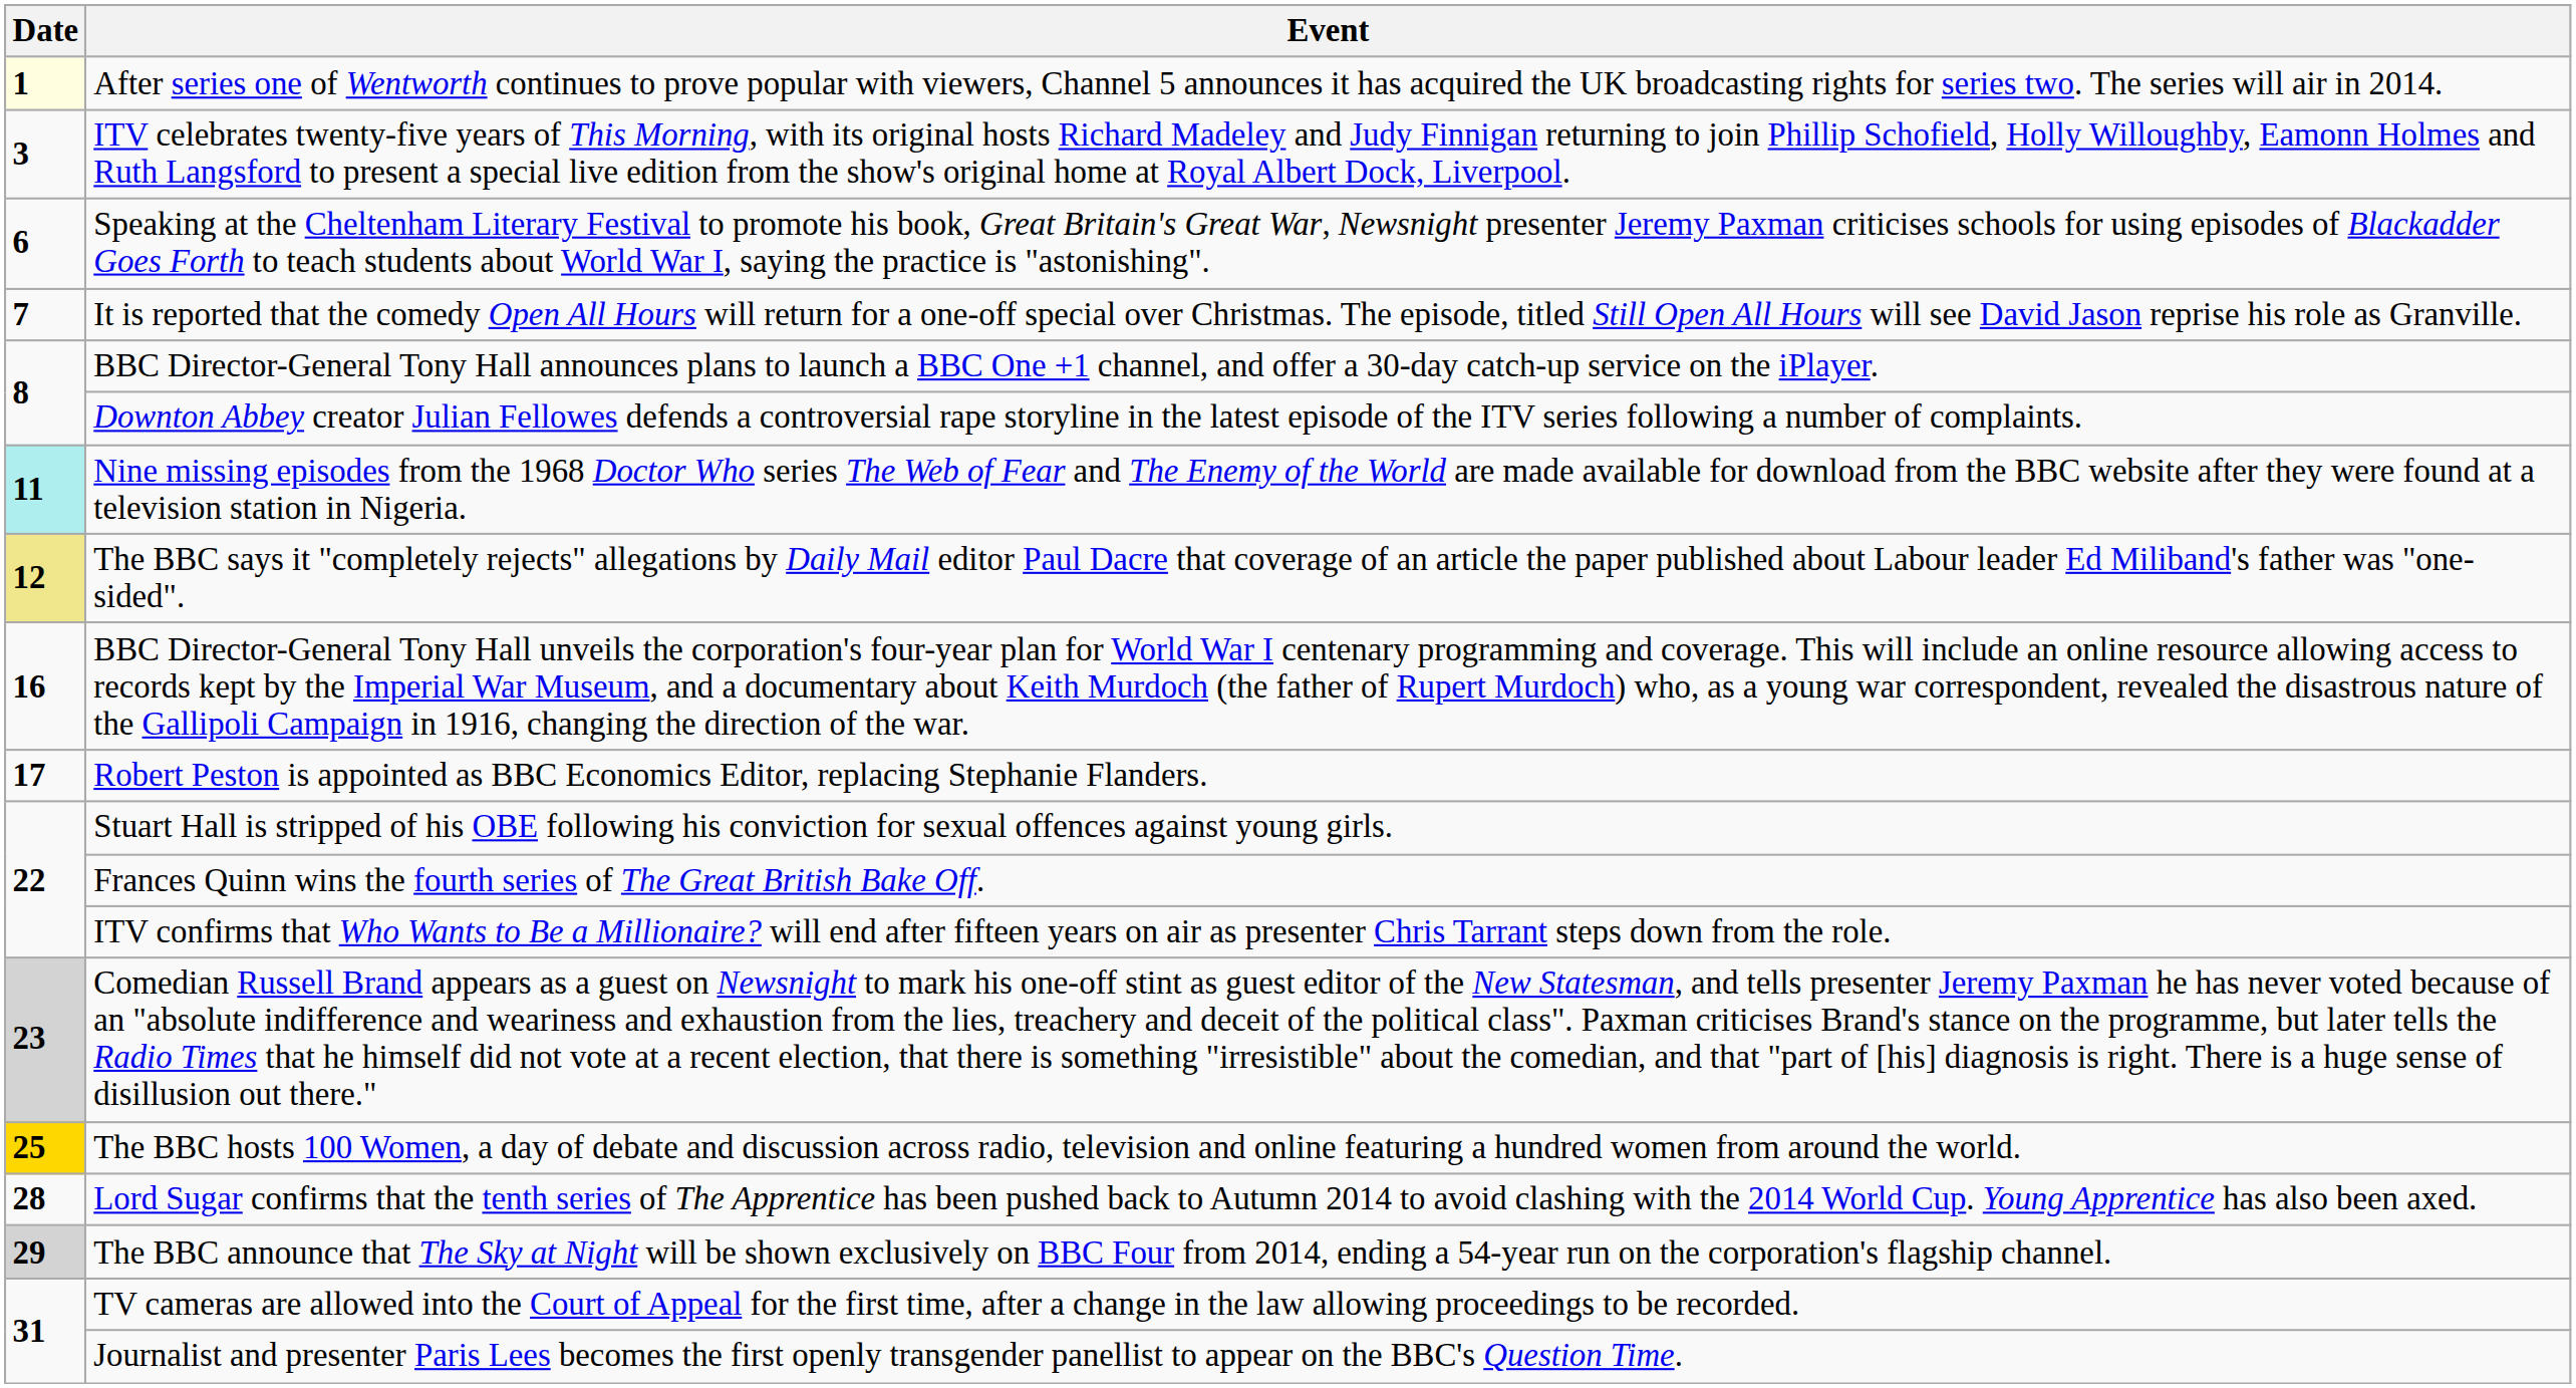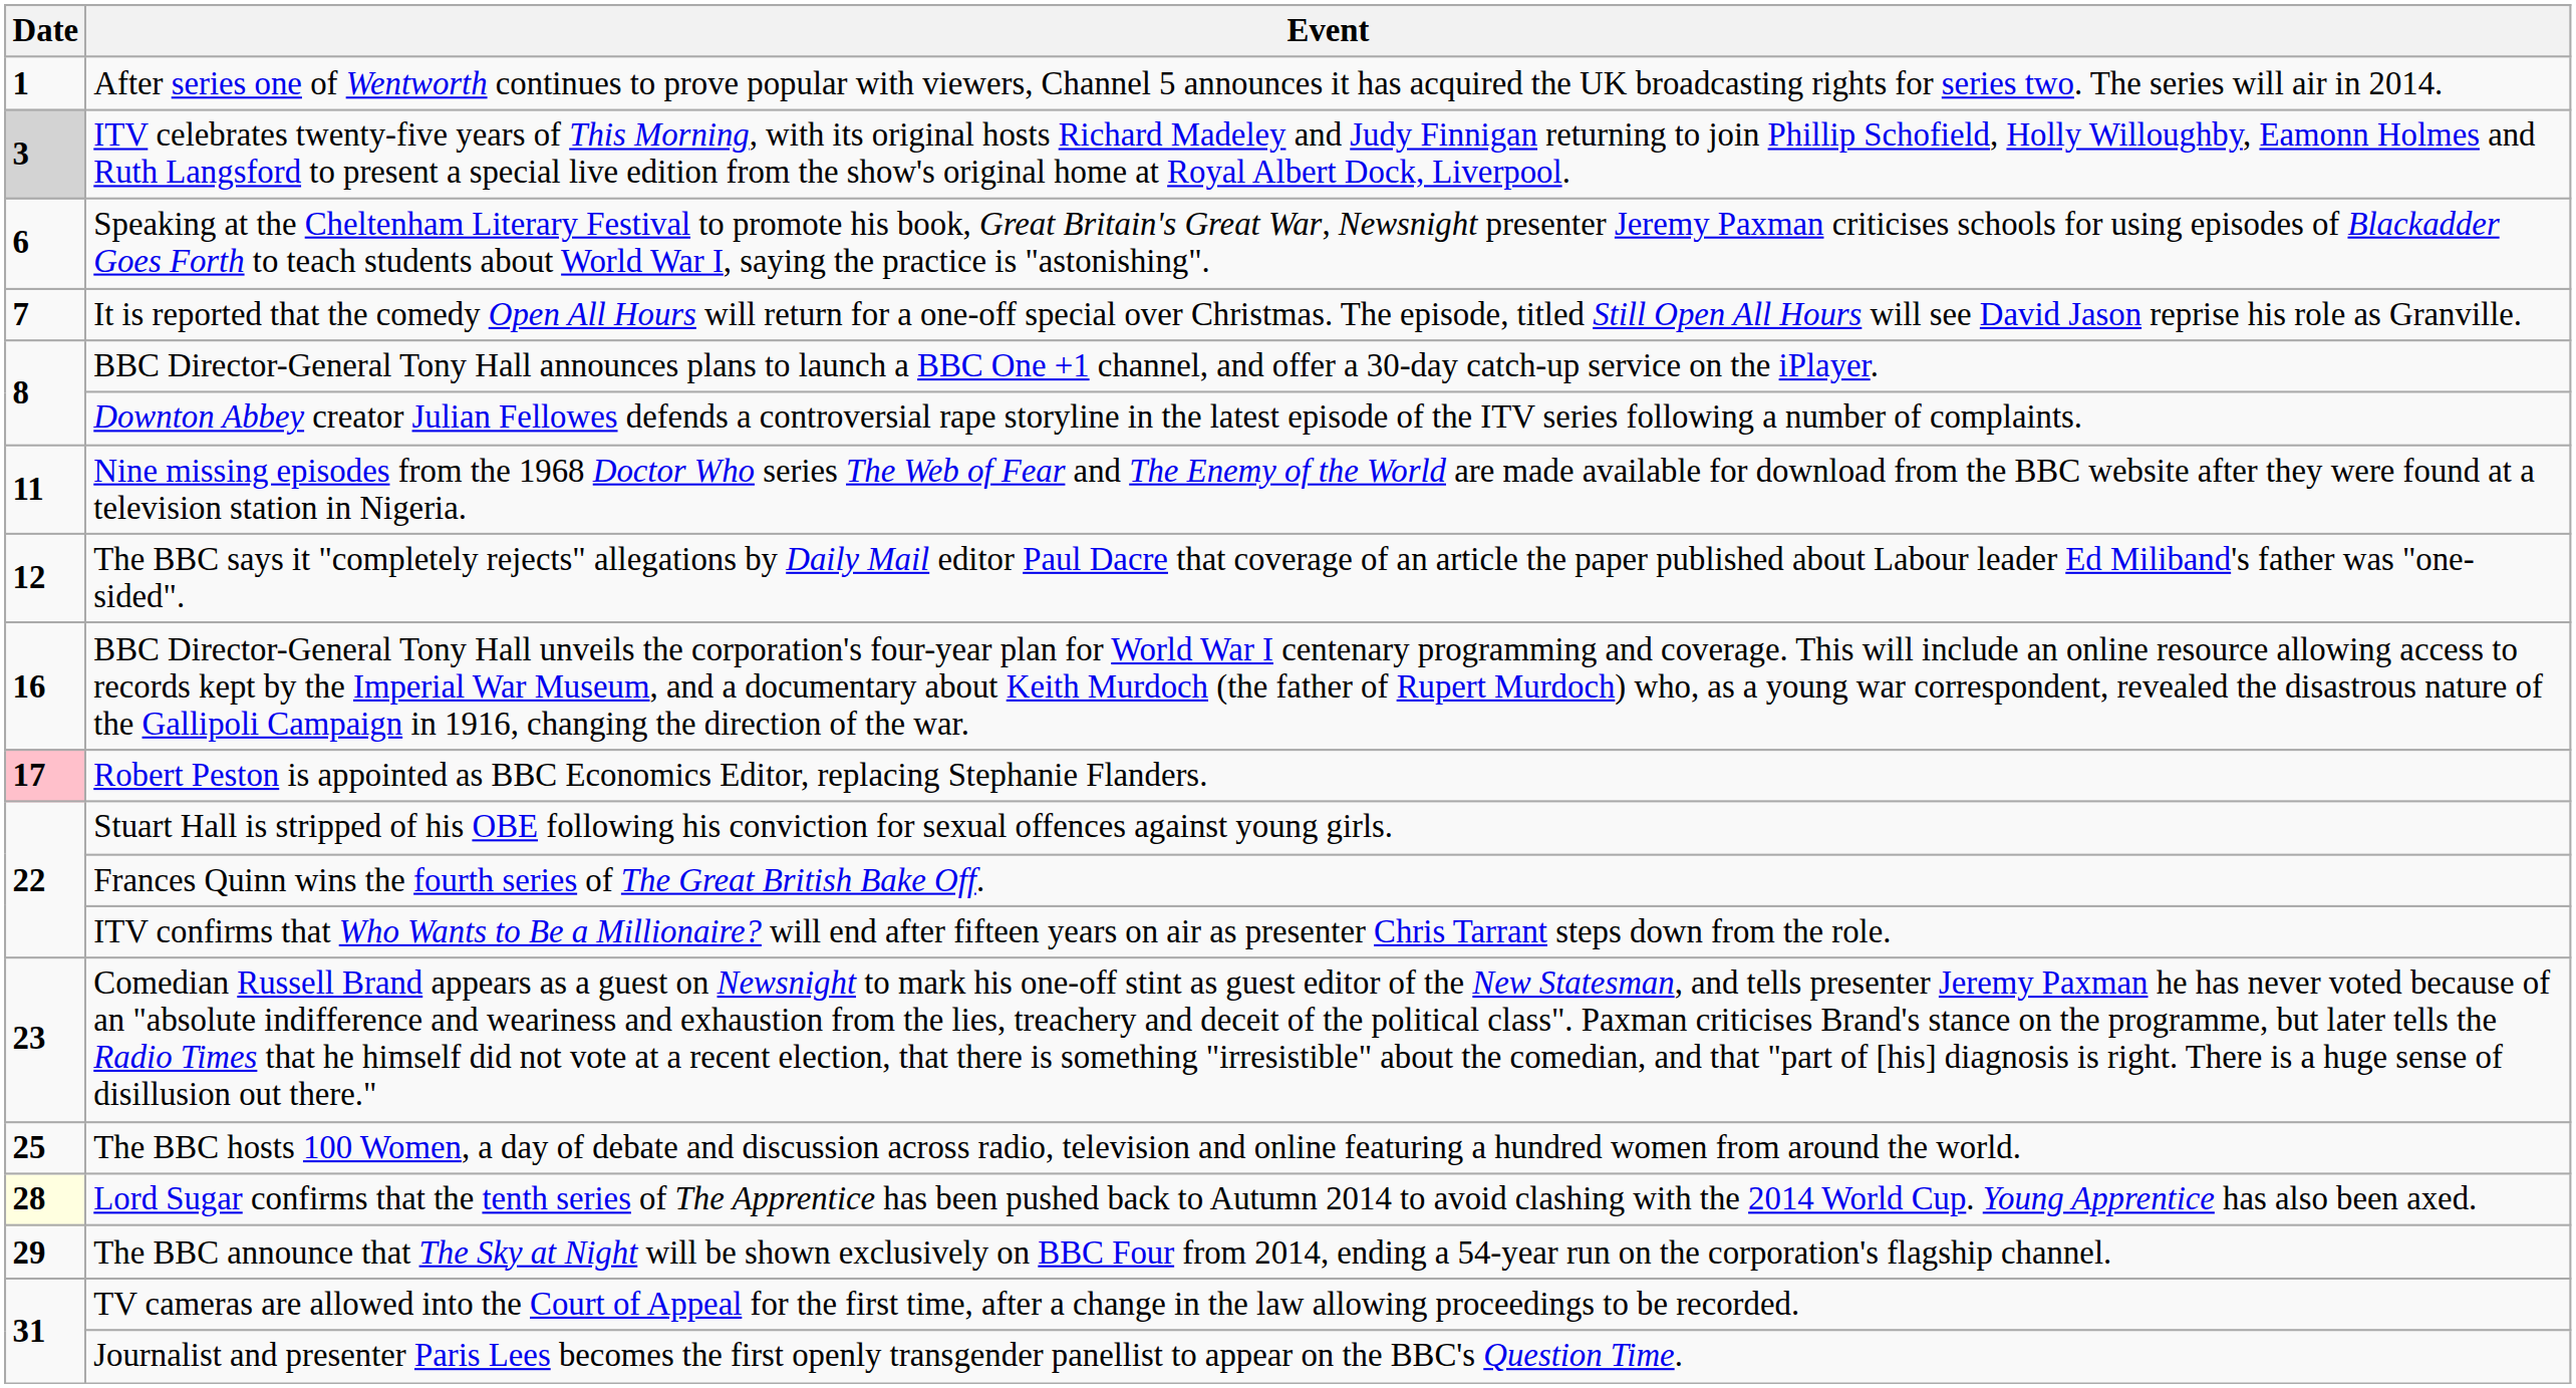row 2 | Date: lightyellow background -> no background
row 3 | Date: no background -> lightgrey background
row 8 | Date: paleturquoise background -> no background
row 9 | Date: khaki background -> no background
row 11 | Date: no background -> pink background
row 15 | Date: lightgrey background -> no background
row 16 | Date: gold background -> no background
row 17 | Date: no background -> lightyellow background
row 18 | Date: lightgrey background -> no background
